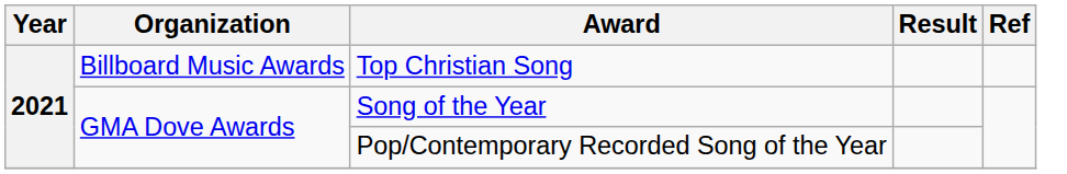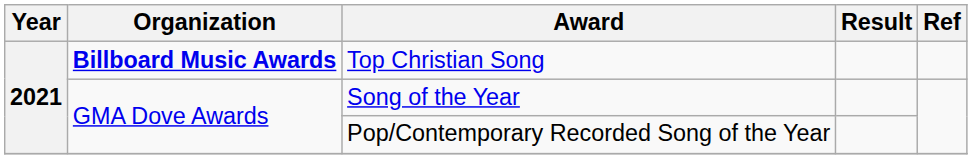Top Christian Song | Organization: normal -> bold
